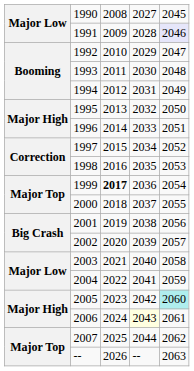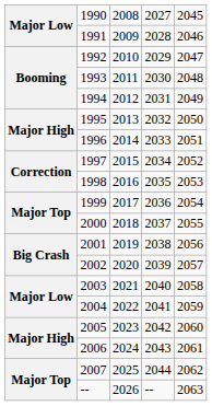1991 | column 5: lavender background -> no background
1999 | column 3: bold -> normal
2005 | column 5: paleturquoise background -> no background
2006 | column 4: lightyellow background -> no background
